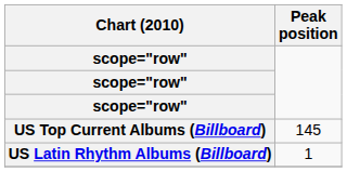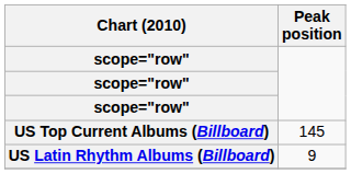US Latin Rhythm Albums (Billboard) | Peak position: 1 -> 9
